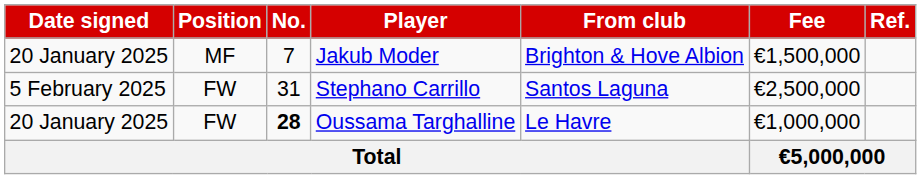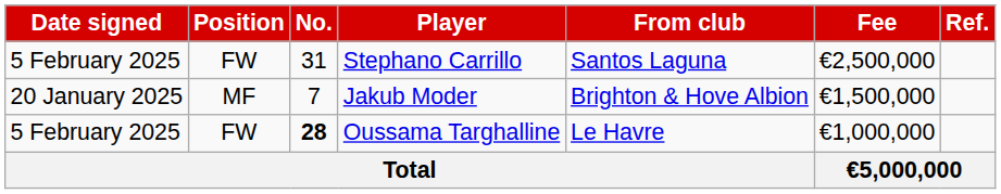rows swapped: Jakub Moder <-> Stephano Carrillo
Oussama Targhalline | Date signed: 20 January 2025 -> 5 February 2025
